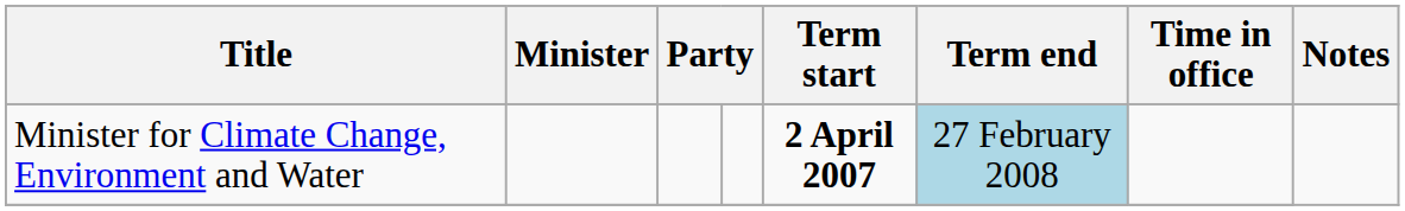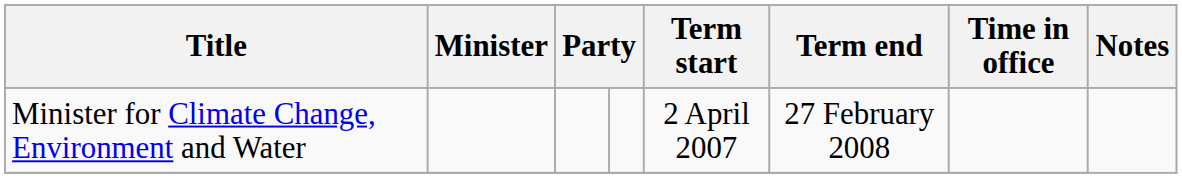Minister for Climate Change, Environment and Water | Term start: bold -> normal
Minister for Climate Change, Environment and Water | Term end: lightblue background -> no background
